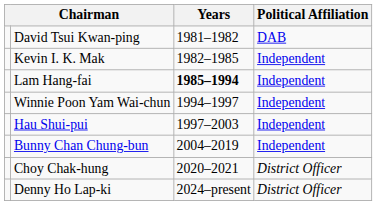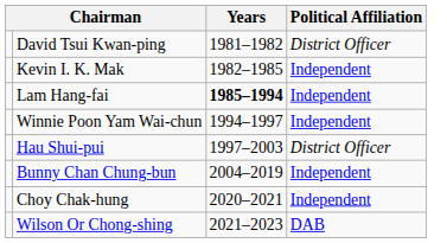David Tsui Kwan-ping | Political Affiliation: DAB -> District Officer
Hau Shui-pui | Political Affiliation: Independent -> District Officer
Choy Chak-hung | Political Affiliation: District Officer -> Independent
+ row: Wilson Or Chong-shing | 2021–2023 | DAB
- row: Denny Ho Lap-ki | 2024–present | District Officer
